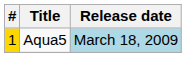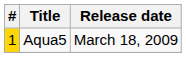Aqua5 | Release date: lightblue background -> no background
